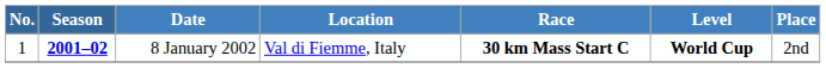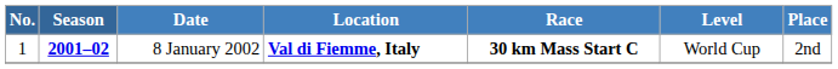8 January 2002 | Location: normal -> bold
8 January 2002 | Level: bold -> normal
